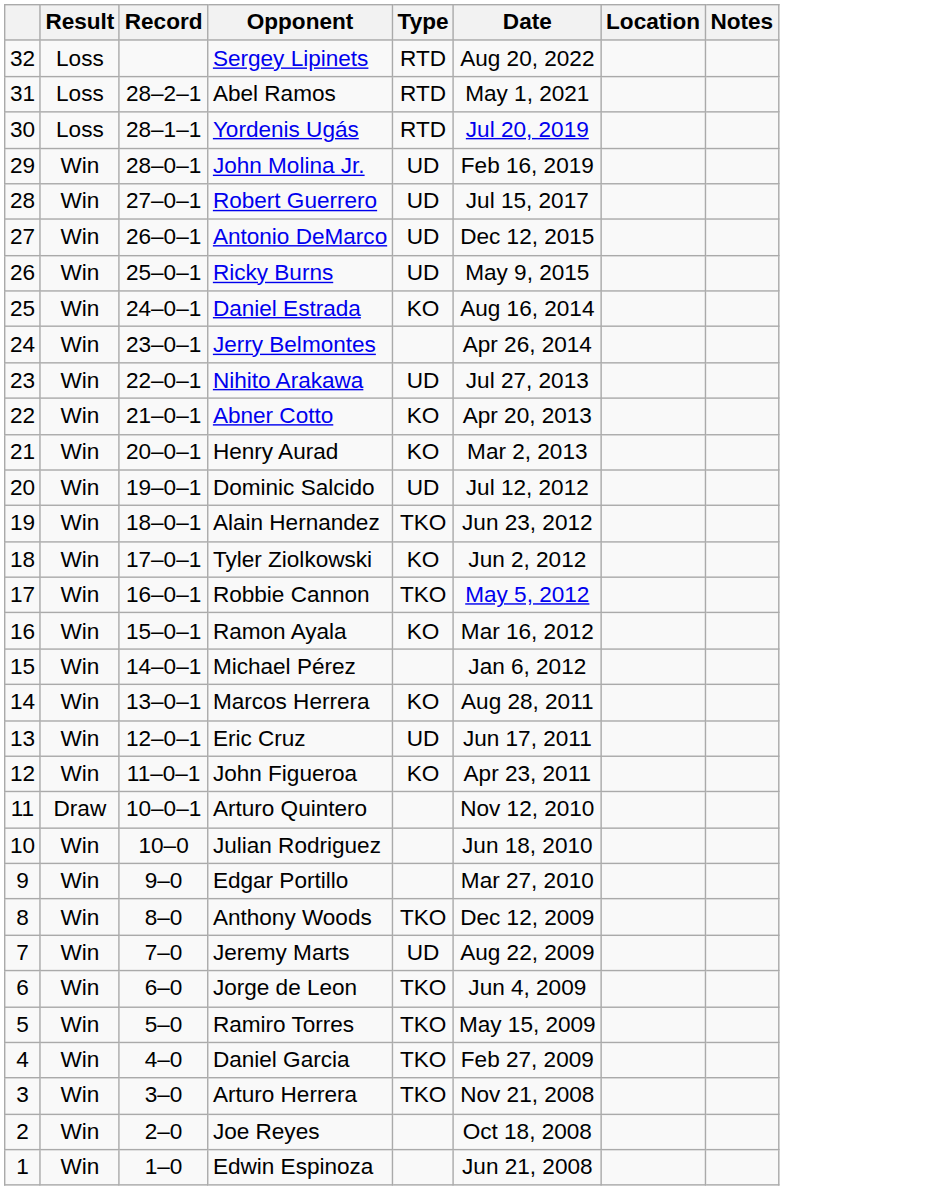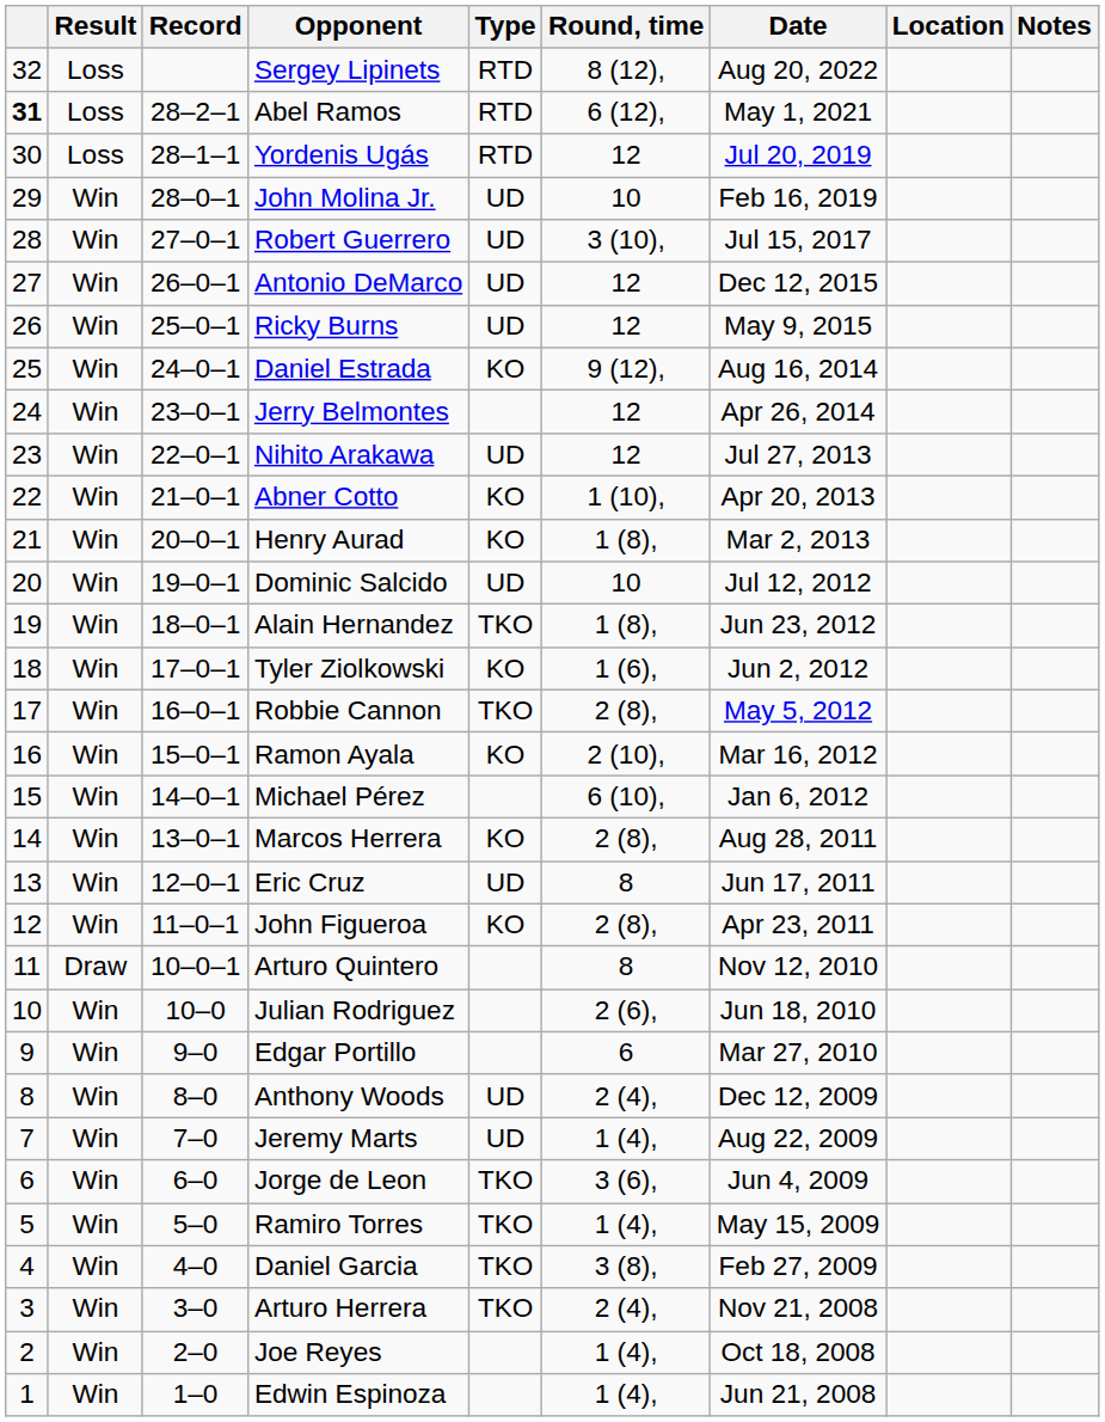+ column: Round, time | 8 (12), | 6 (12), | 12 | 10 | 3 (10), | 12 | 12 | 9 (12), | 12 | 12 | 1 (10), | 1 (8), | 10 | 1 (8), | 1 (6), | 2 (8), | 2 (10), | 6 (10), | 2 (8), | 8 | 2 (8), | 8 | 2 (6), | 6 | 2 (4), | 1 (4), | 3 (6), | 1 (4), | 3 (8), | 2 (4), | 1 (4), | 1 (4),
Abel Ramos | column 1: normal -> bold
Anthony Woods | Type: TKO -> UD
